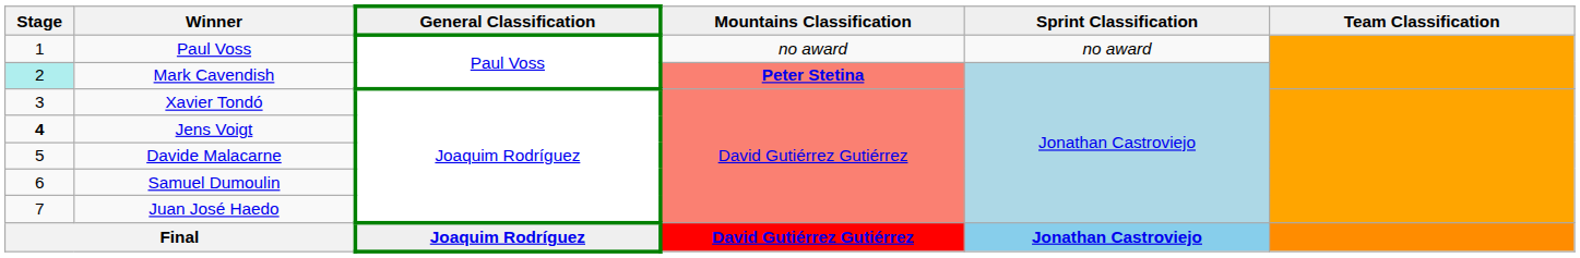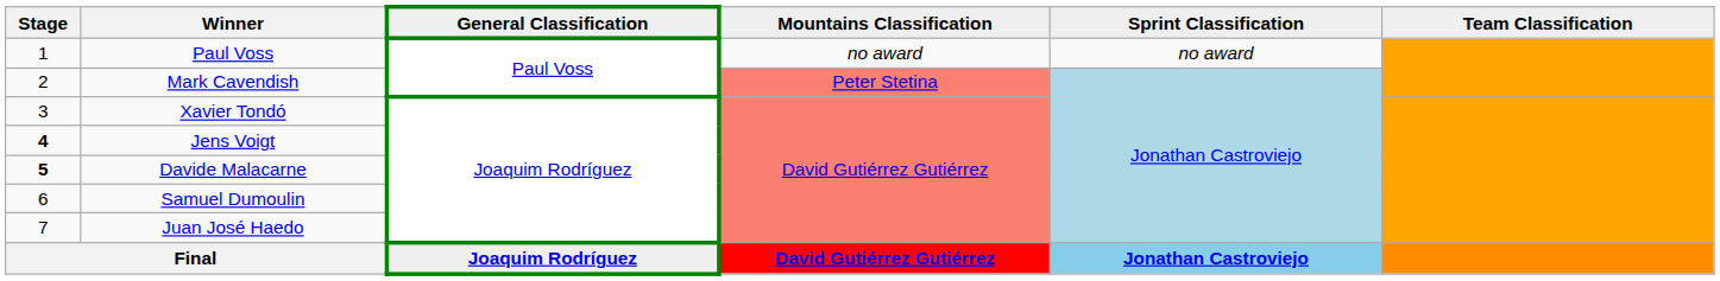Mark Cavendish | Stage: paleturquoise background -> no background
Mark Cavendish | Mountains Classification: bold -> normal
Davide Malacarne | Stage: normal -> bold
